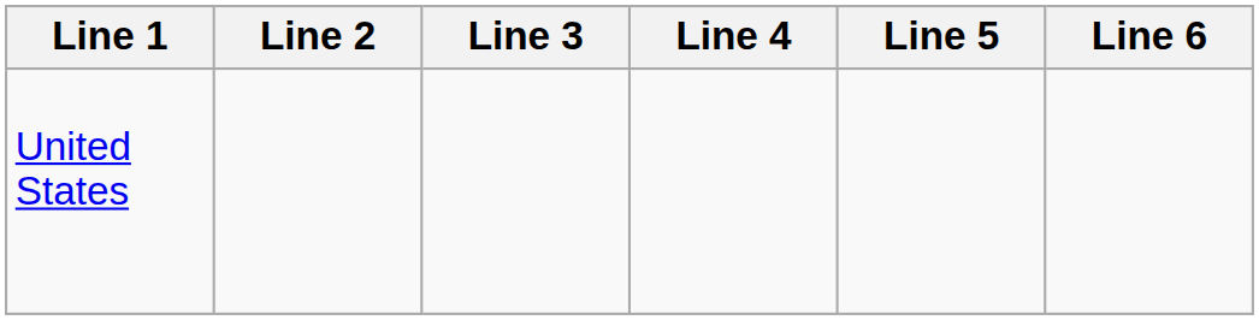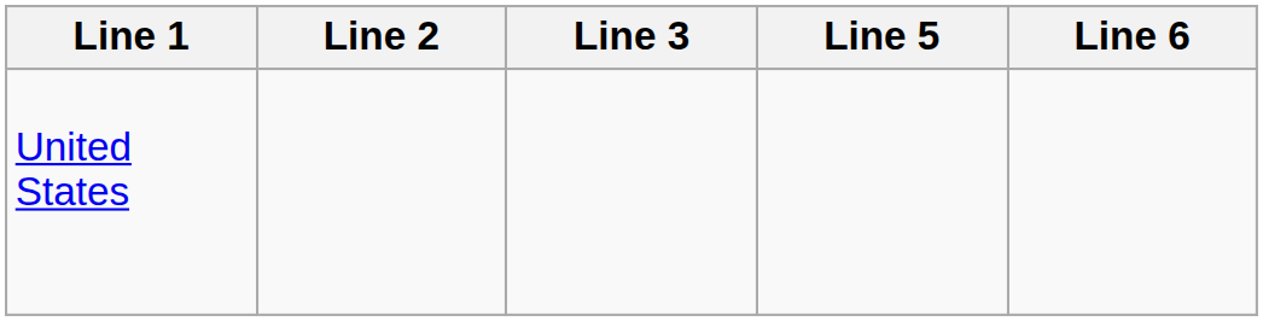- column: Line 4
